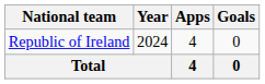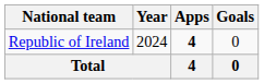Republic of Ireland | Apps: normal -> bold
